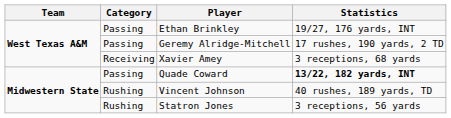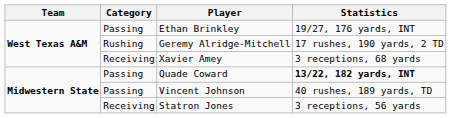Geremy Alridge-Mitchell | Category: Passing -> Rushing
Vincent Johnson | Category: Rushing -> Passing
Statron Jones | Category: Rushing -> Receiving
